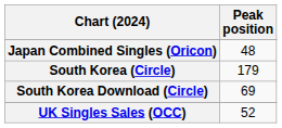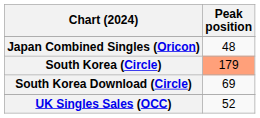South Korea (Circle) | Peak position: no background -> lightsalmon background
